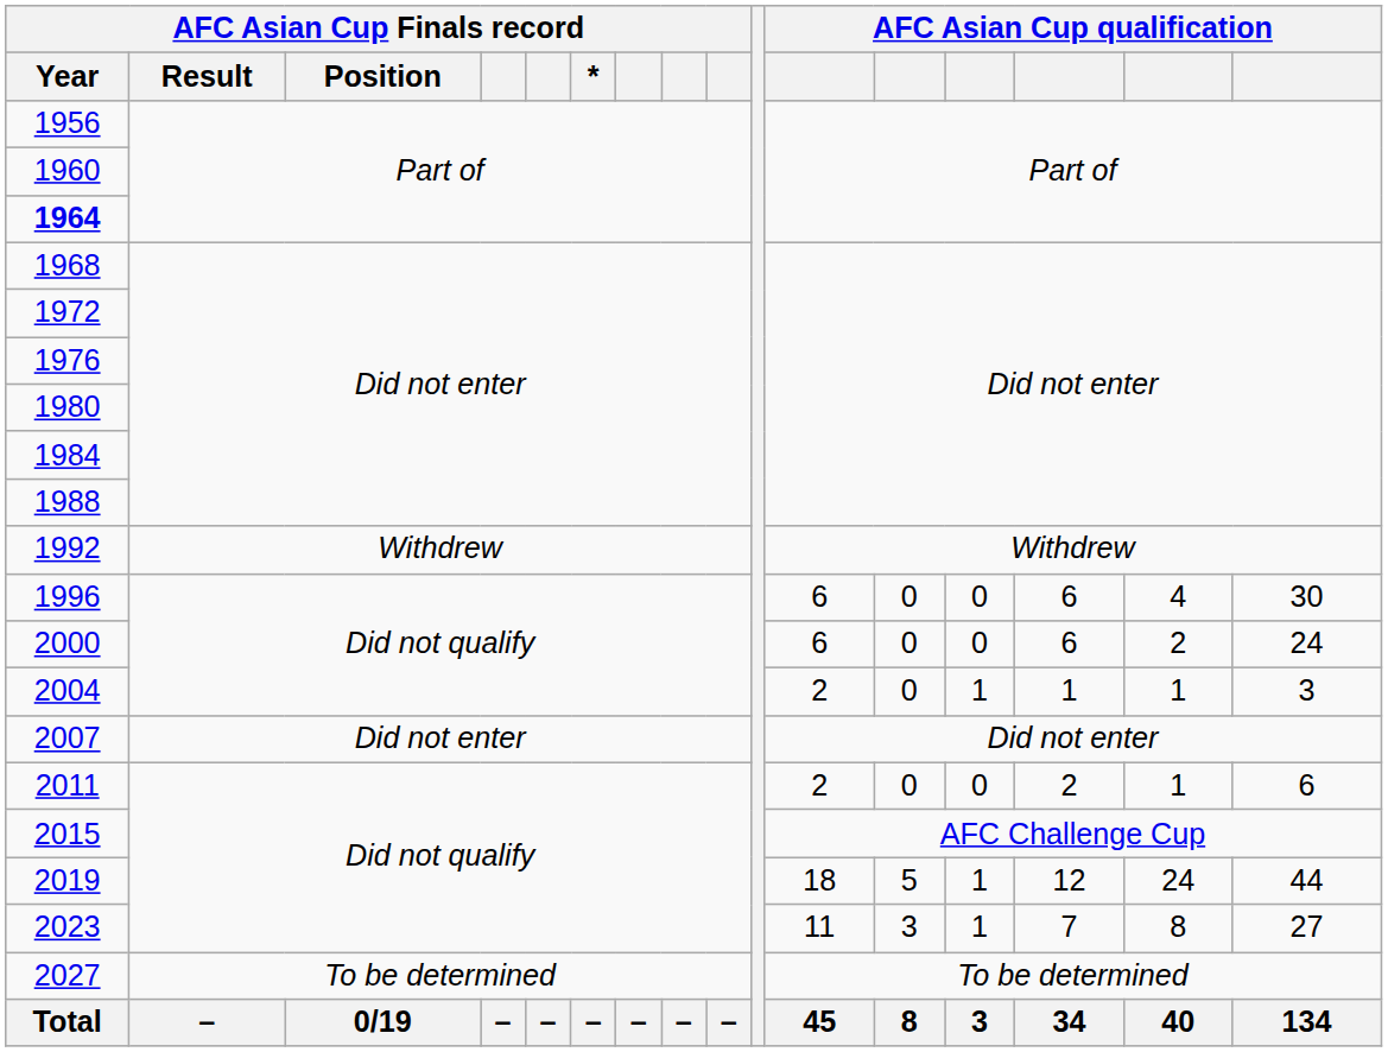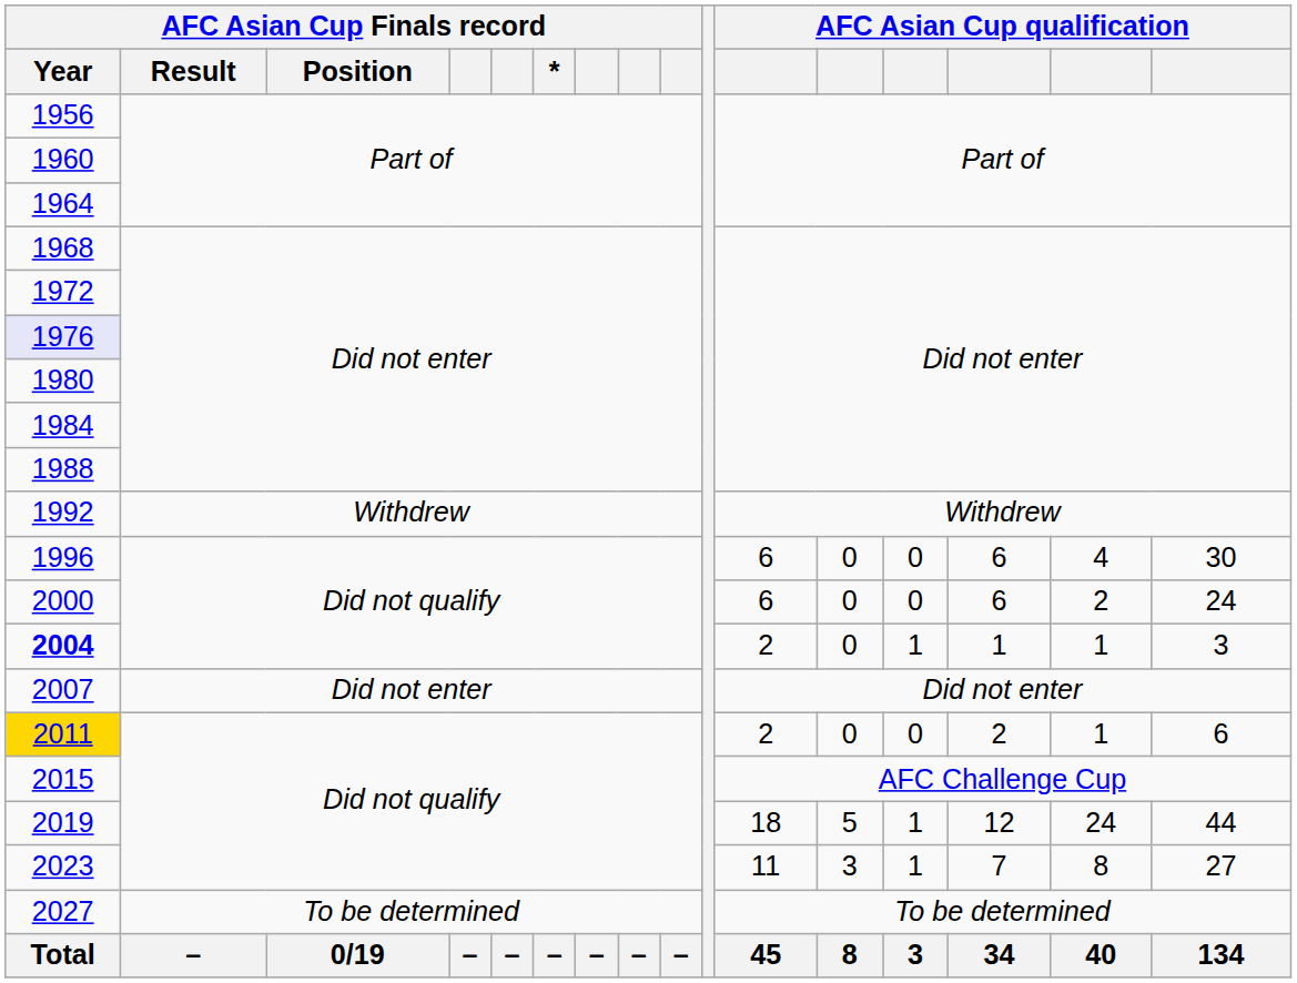1964 | AFC Asian Cup Finals record / Year: bold -> normal
1976 | AFC Asian Cup Finals record / Year: no background -> lavender background
2004 | AFC Asian Cup Finals record / Year: normal -> bold
2011 | AFC Asian Cup Finals record / Year: no background -> gold background
